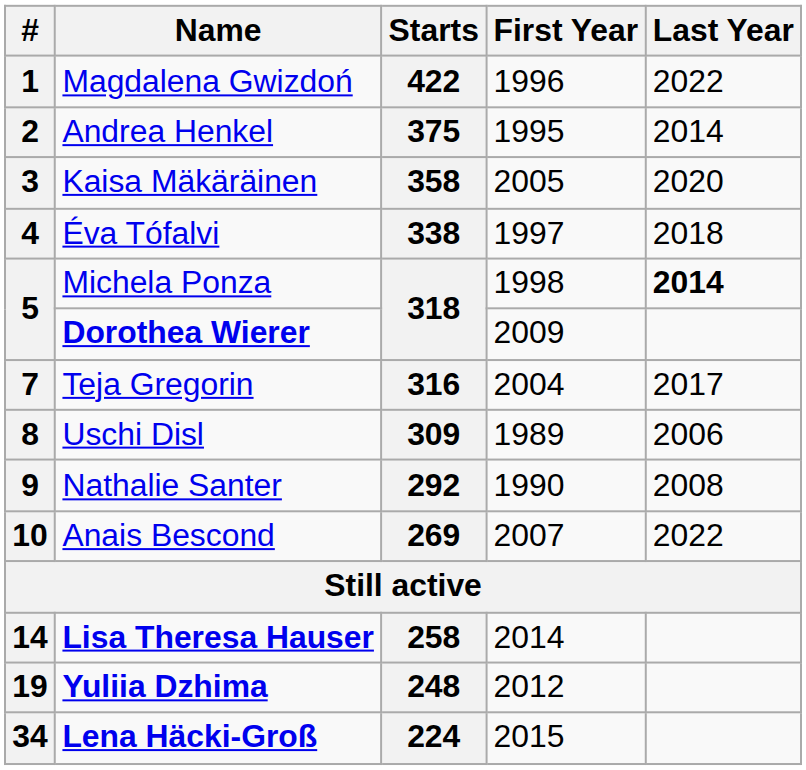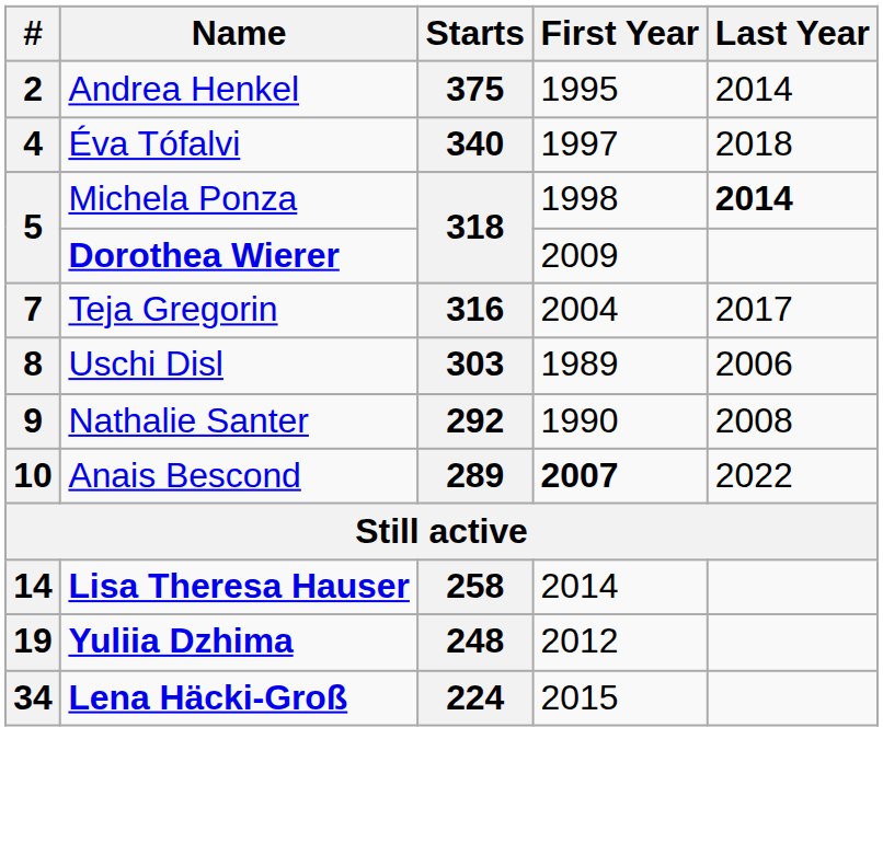- row: 1 | Magdalena Gwizdoń | 422 | 1996 | 2022
- row: 3 | Kaisa Mäkäräinen | 358 | 2005 | 2020
4 | Starts: 338 -> 340
8 | Starts: 309 -> 303
10 | Starts: 269 -> 289
10 | First Year: normal -> bold
